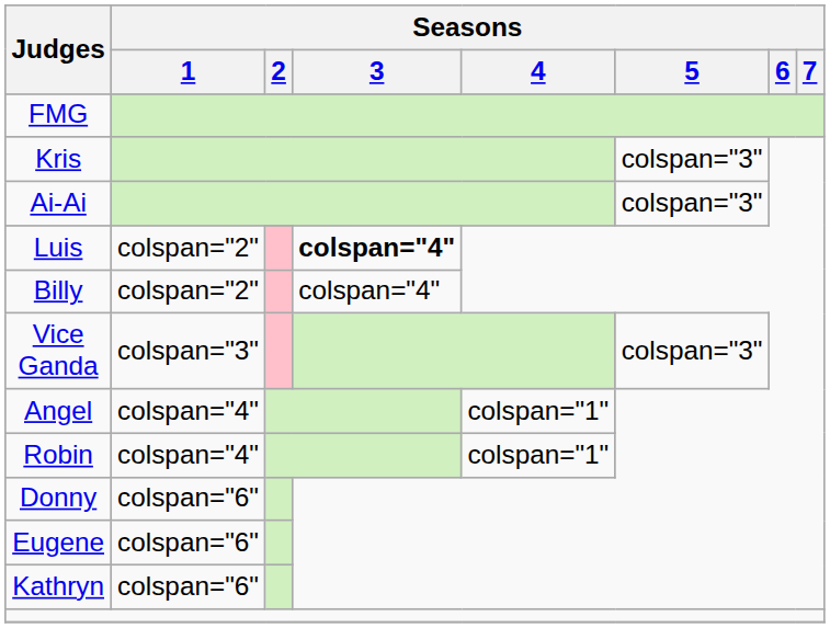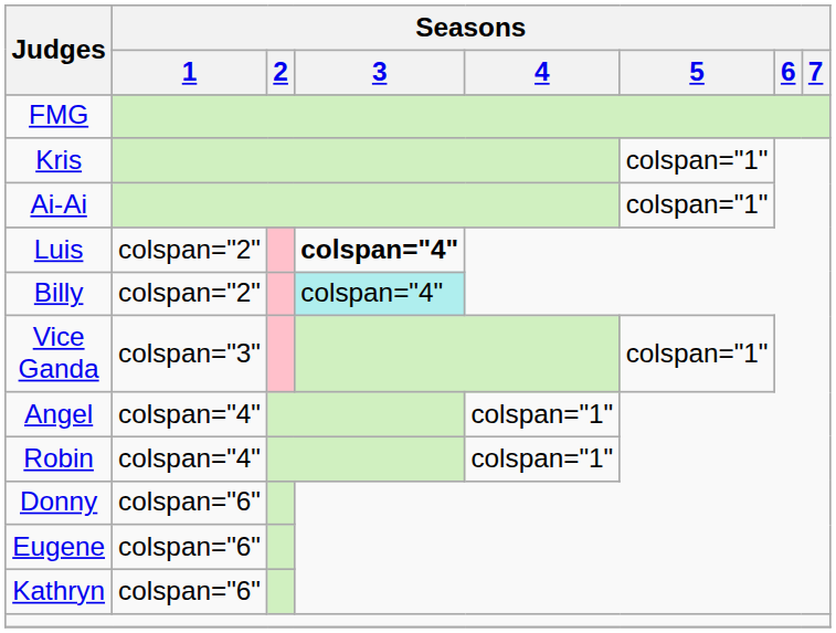Kris | Seasons / 5: colspan="3" -> colspan="1"
Ai-Ai | Seasons / 5: colspan="3" -> colspan="1"
Billy | Seasons / 3: no background -> paleturquoise background
Vice Ganda | Seasons / 5: colspan="3" -> colspan="1"
